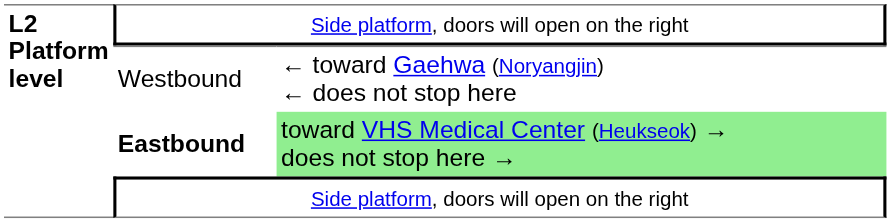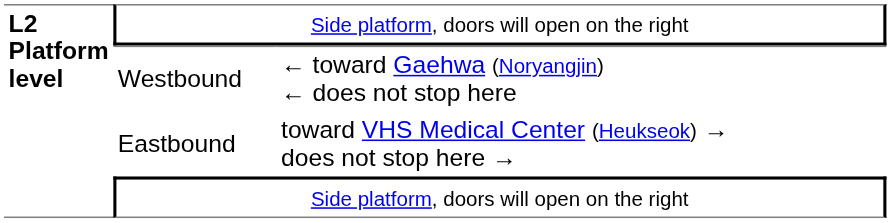Eastbound | column 2: bold -> normal
Eastbound | column 3: lightgreen background -> no background
